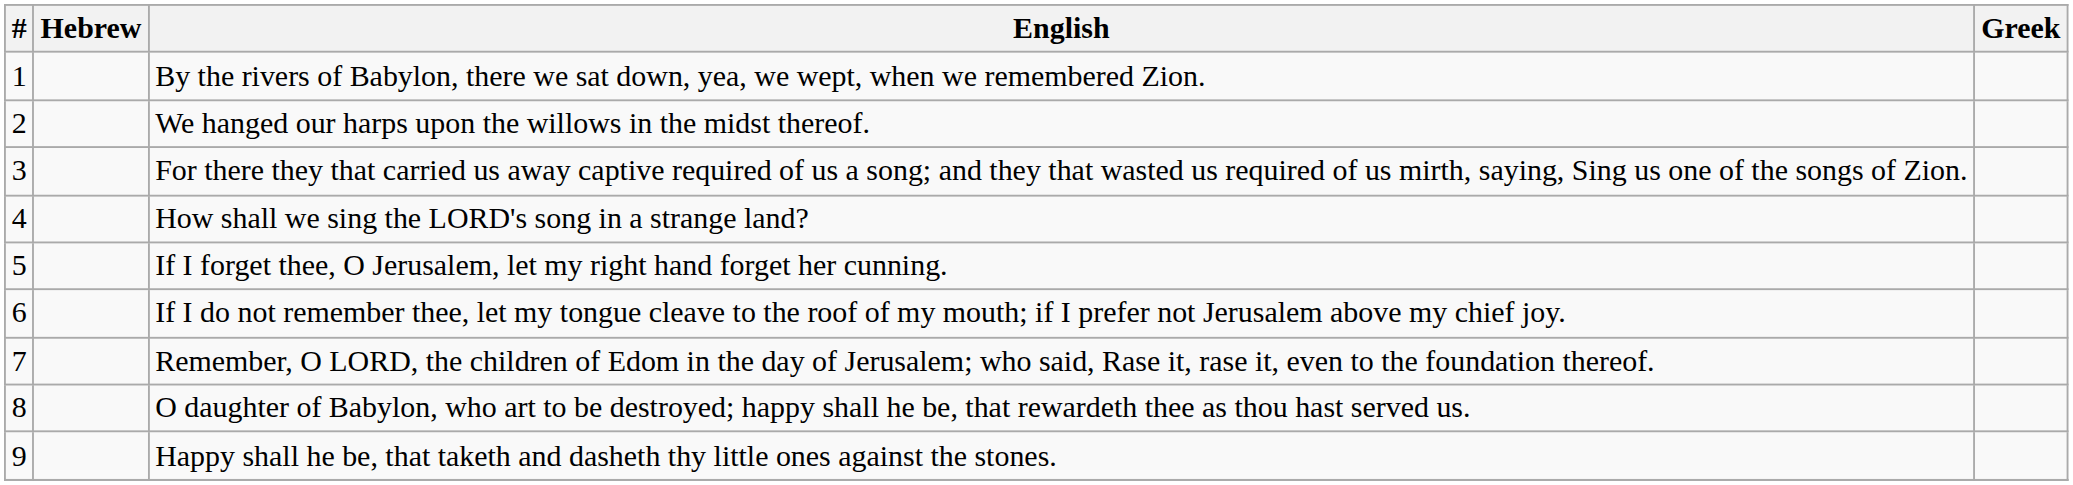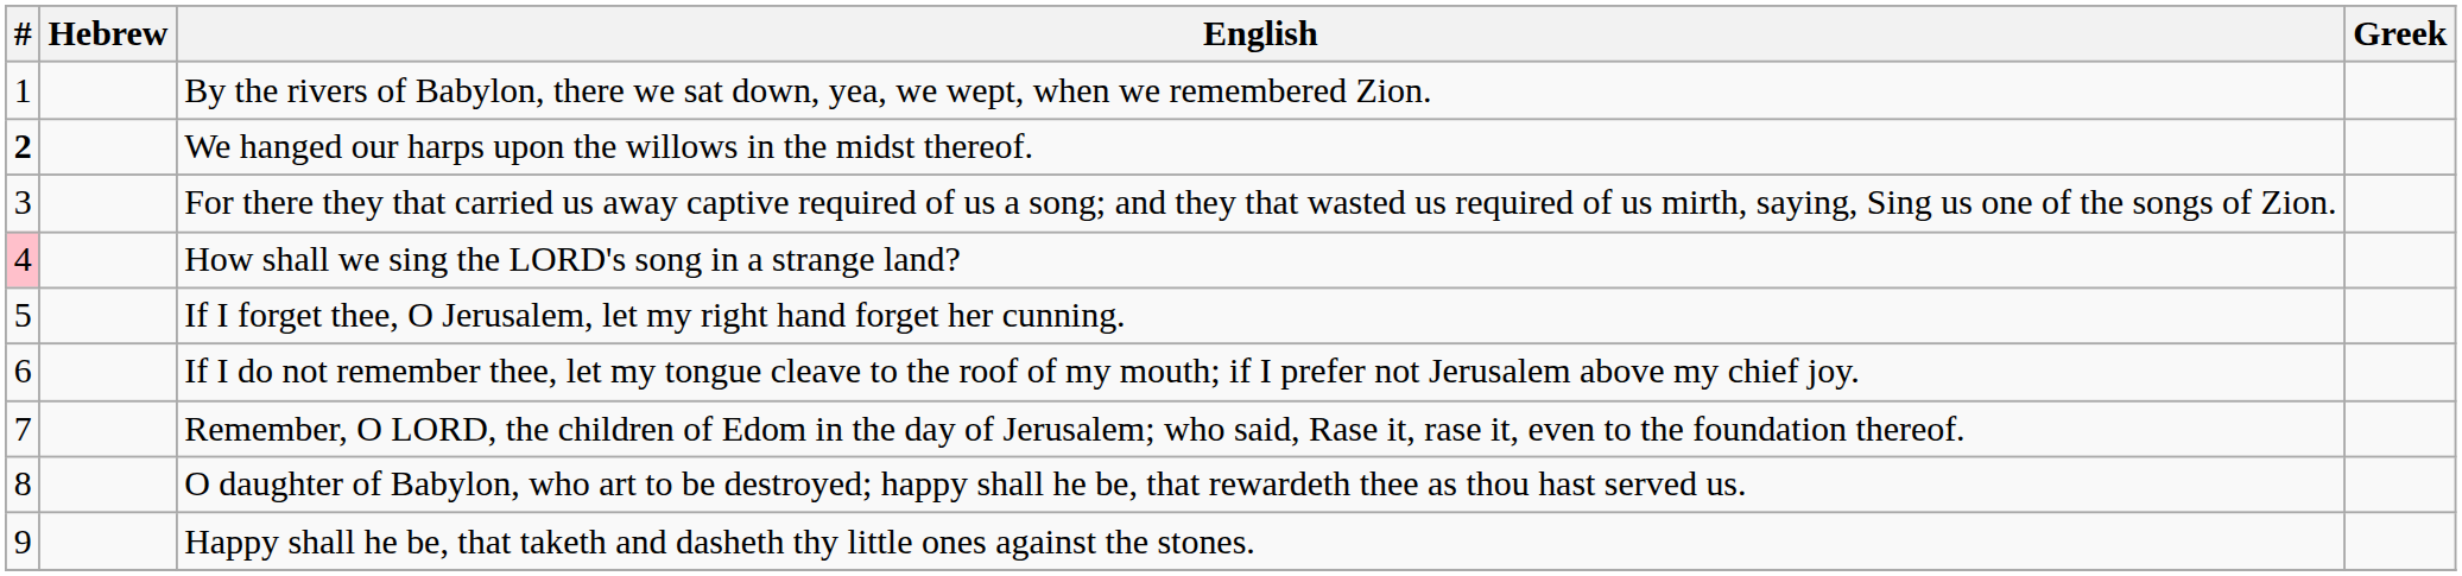We hanged our harps upon the willows in the midst thereof. | #: normal -> bold
How shall we sing the LORD's song in a strange land? | #: no background -> pink background
